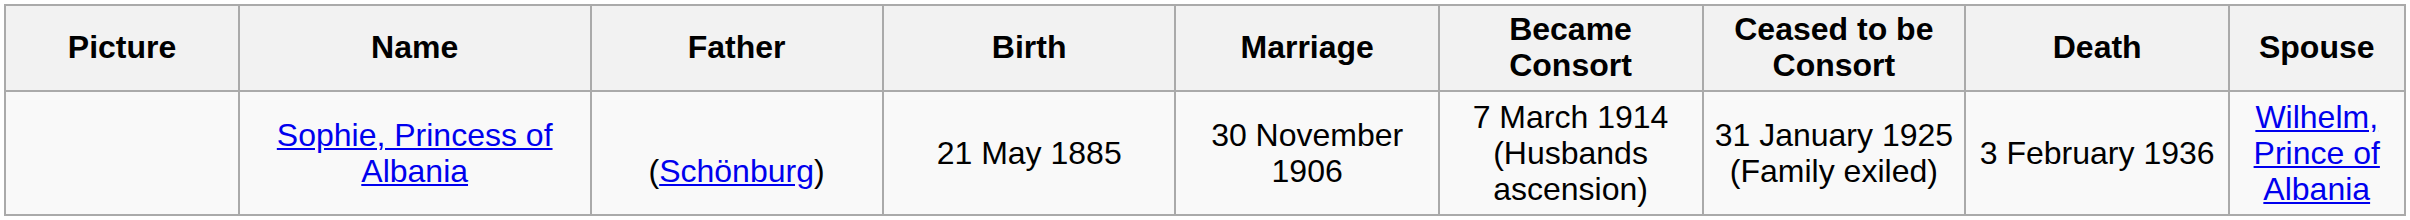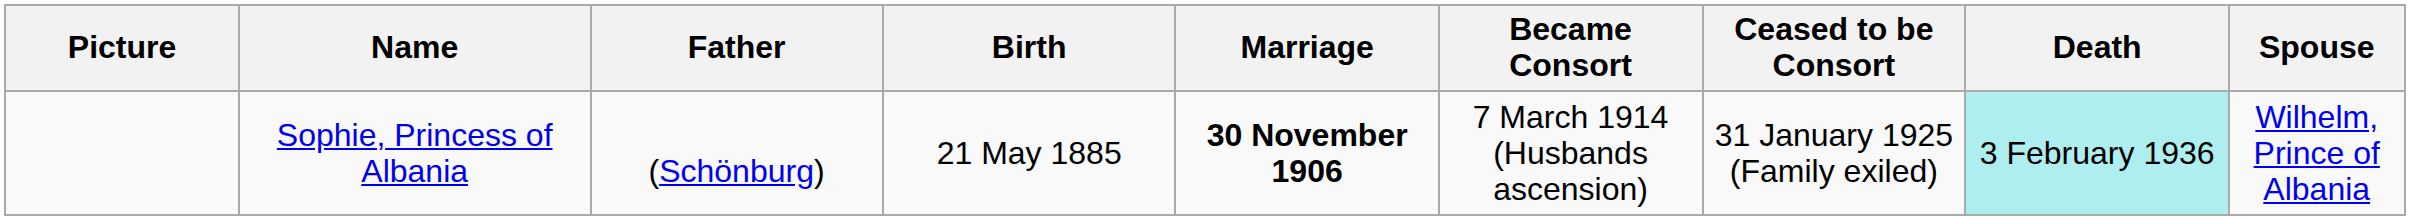Sophie, Princess of Albania | Marriage: normal -> bold
Sophie, Princess of Albania | Death: no background -> paleturquoise background
